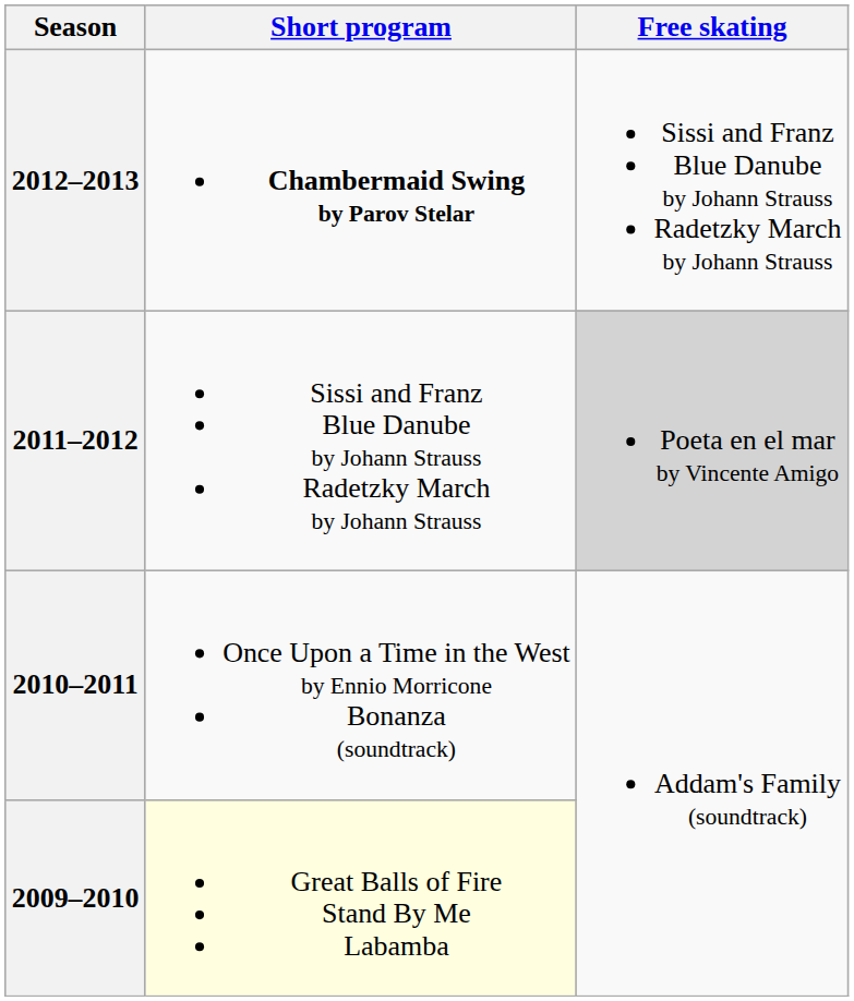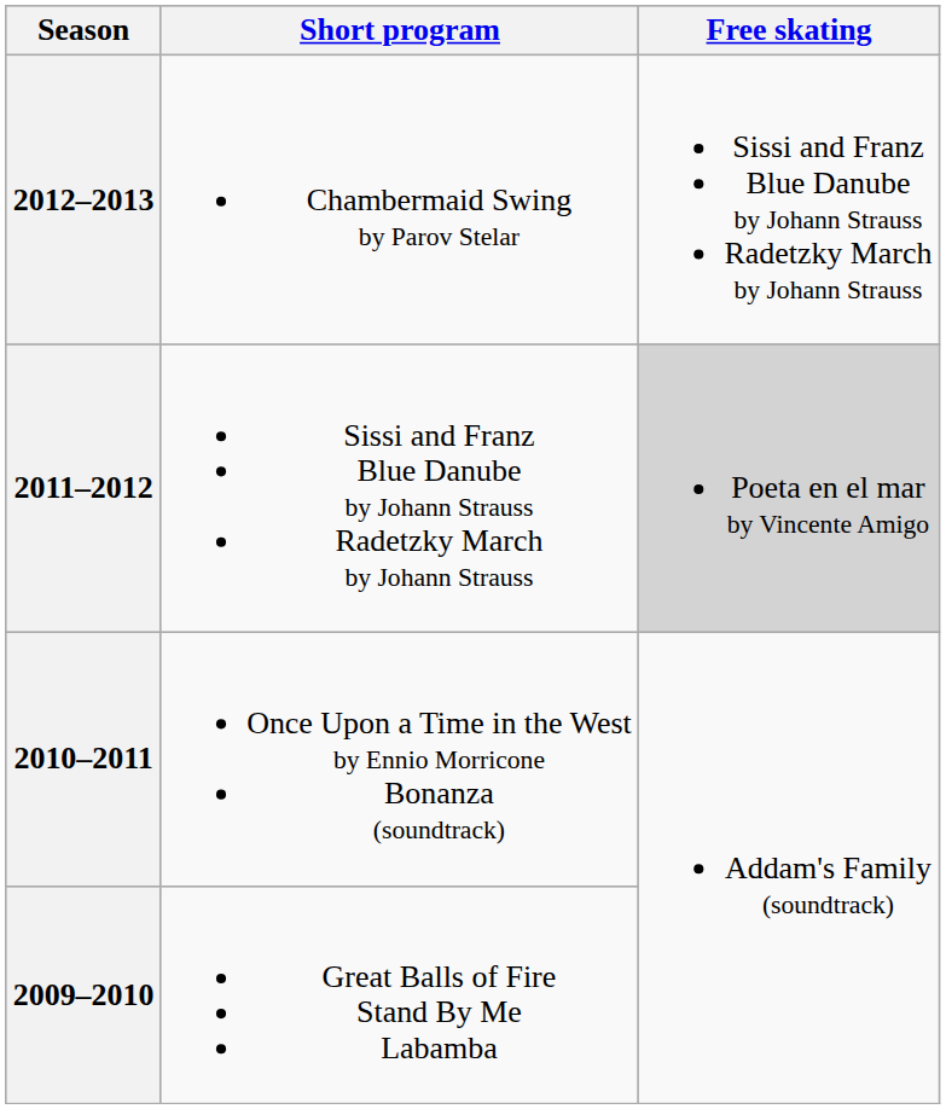2012–2013 | Short program: bold -> normal
2009–2010 | Short program: lightyellow background -> no background
